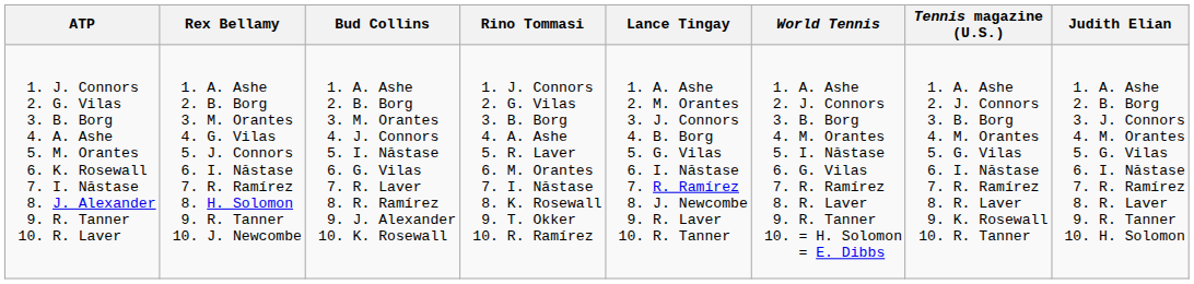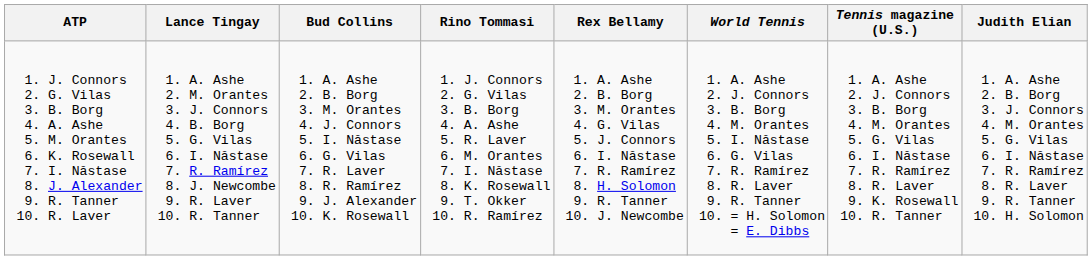columns swapped: Lance Tingay <-> Rex Bellamy
